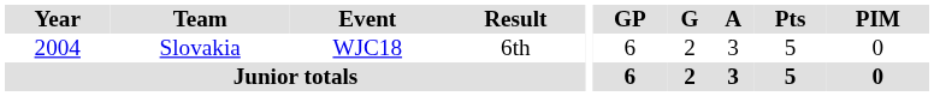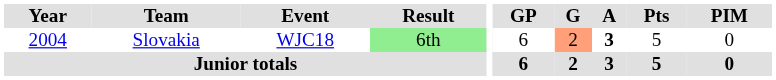Slovakia | Result: no background -> lightgreen background
Slovakia | G: no background -> lightsalmon background
Slovakia | A: normal -> bold
